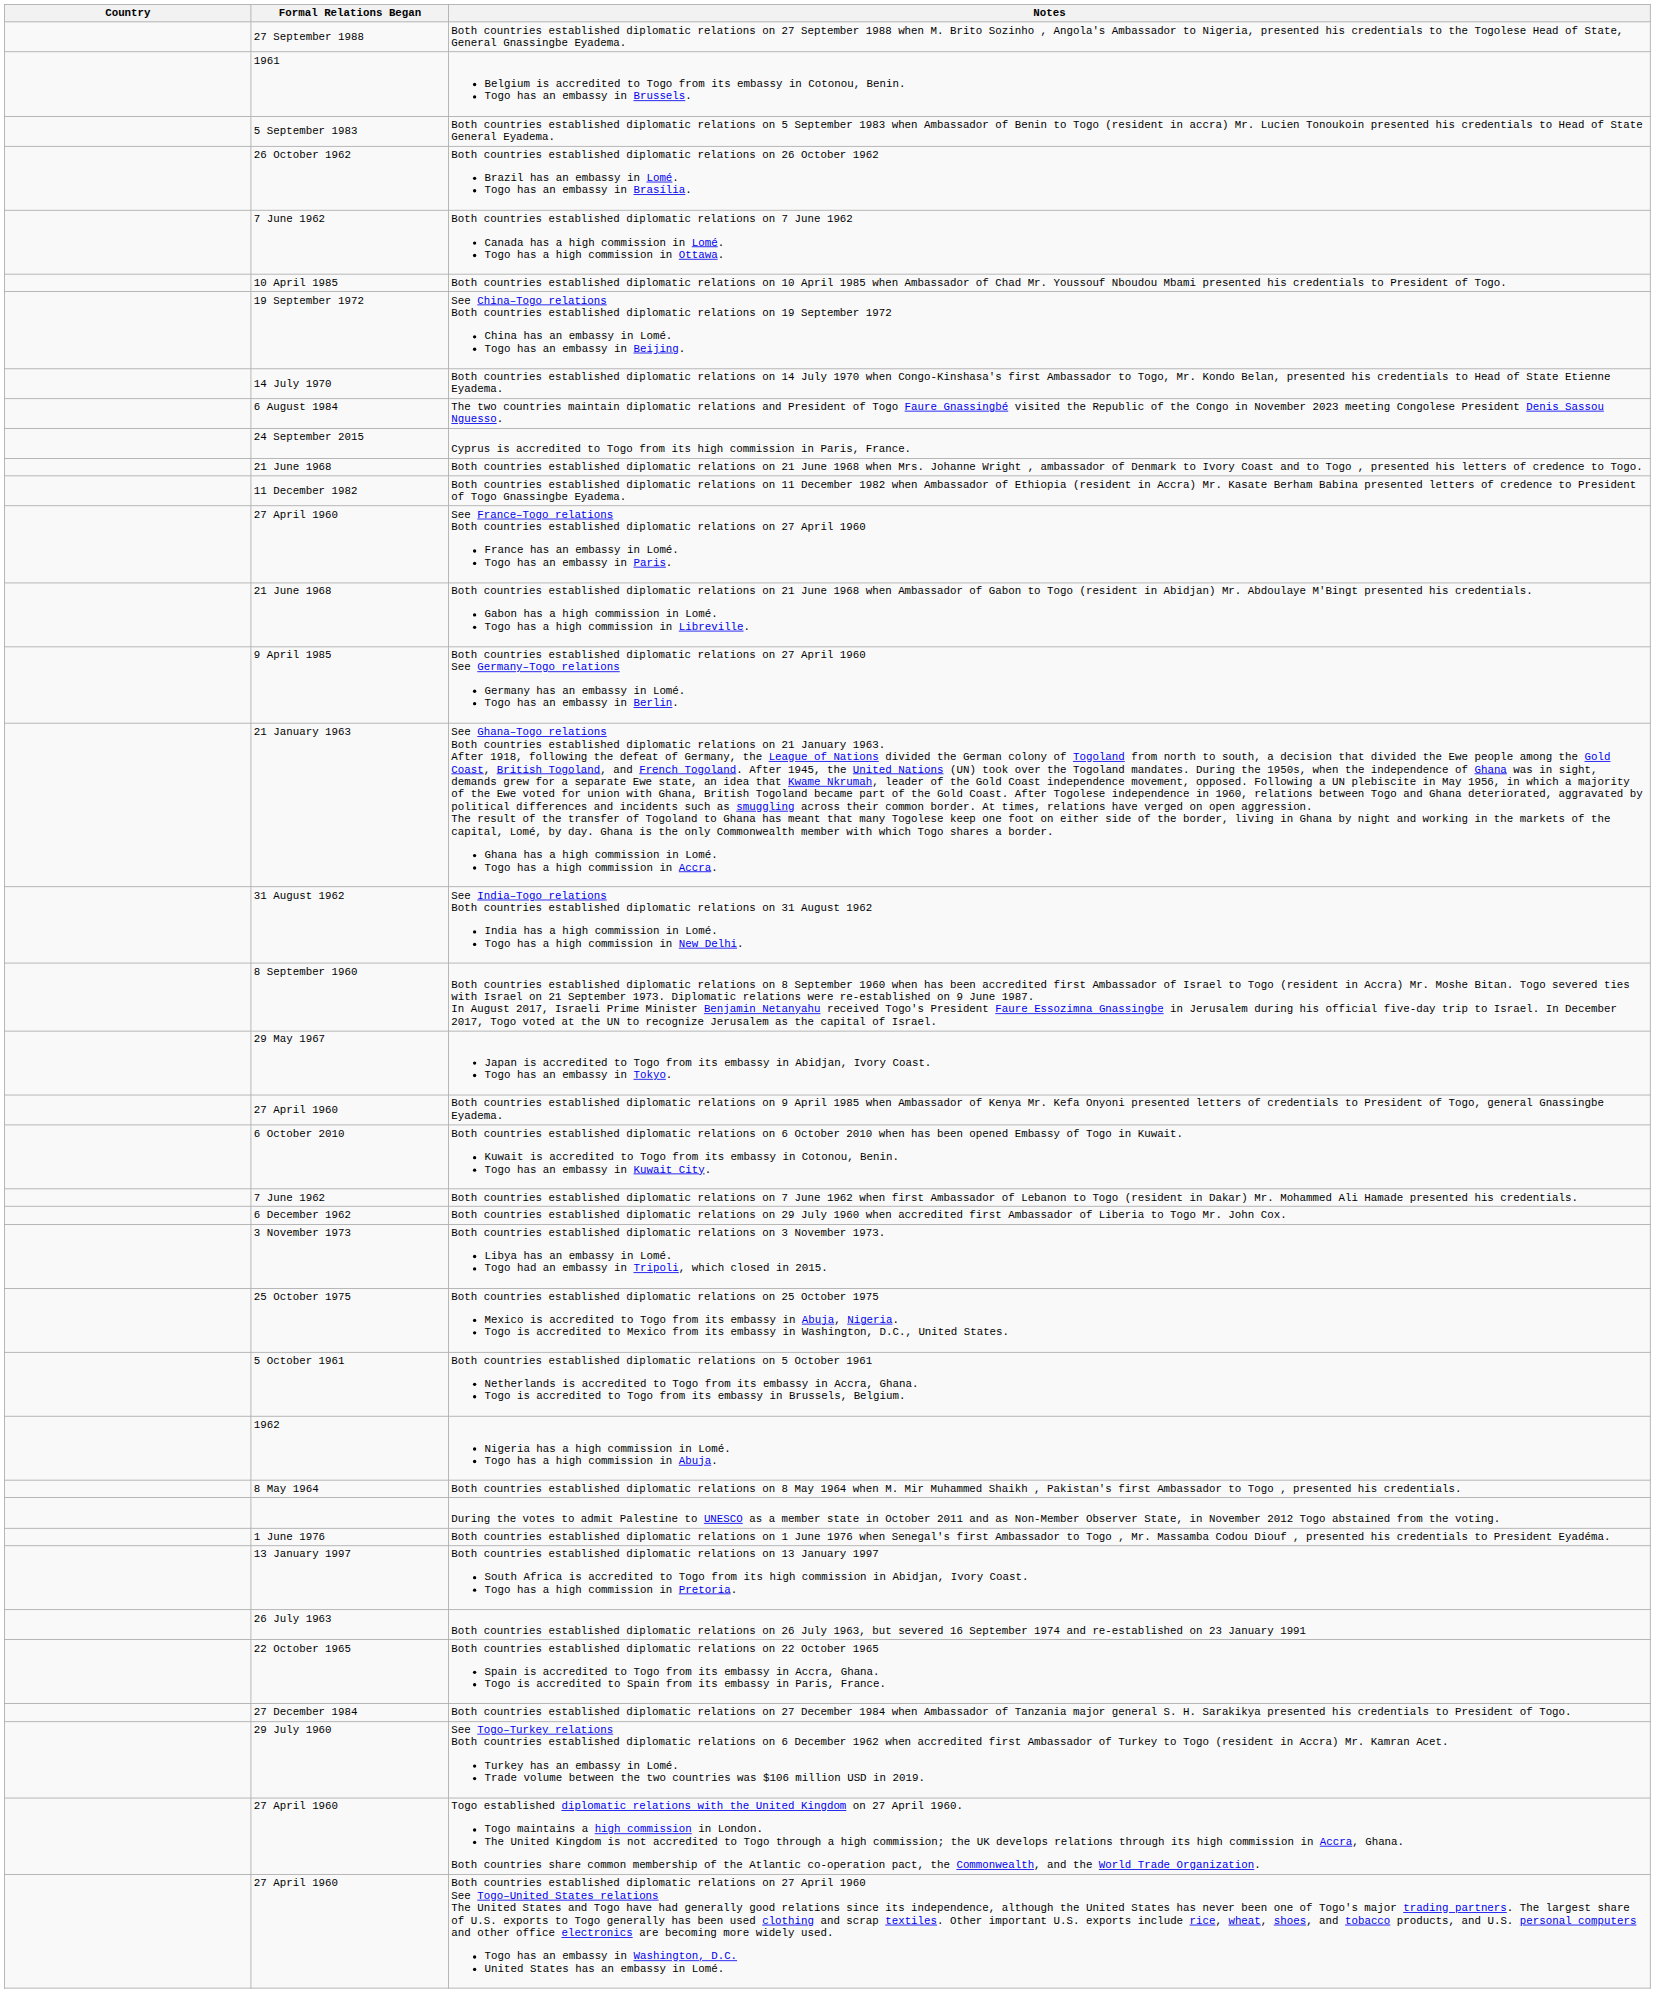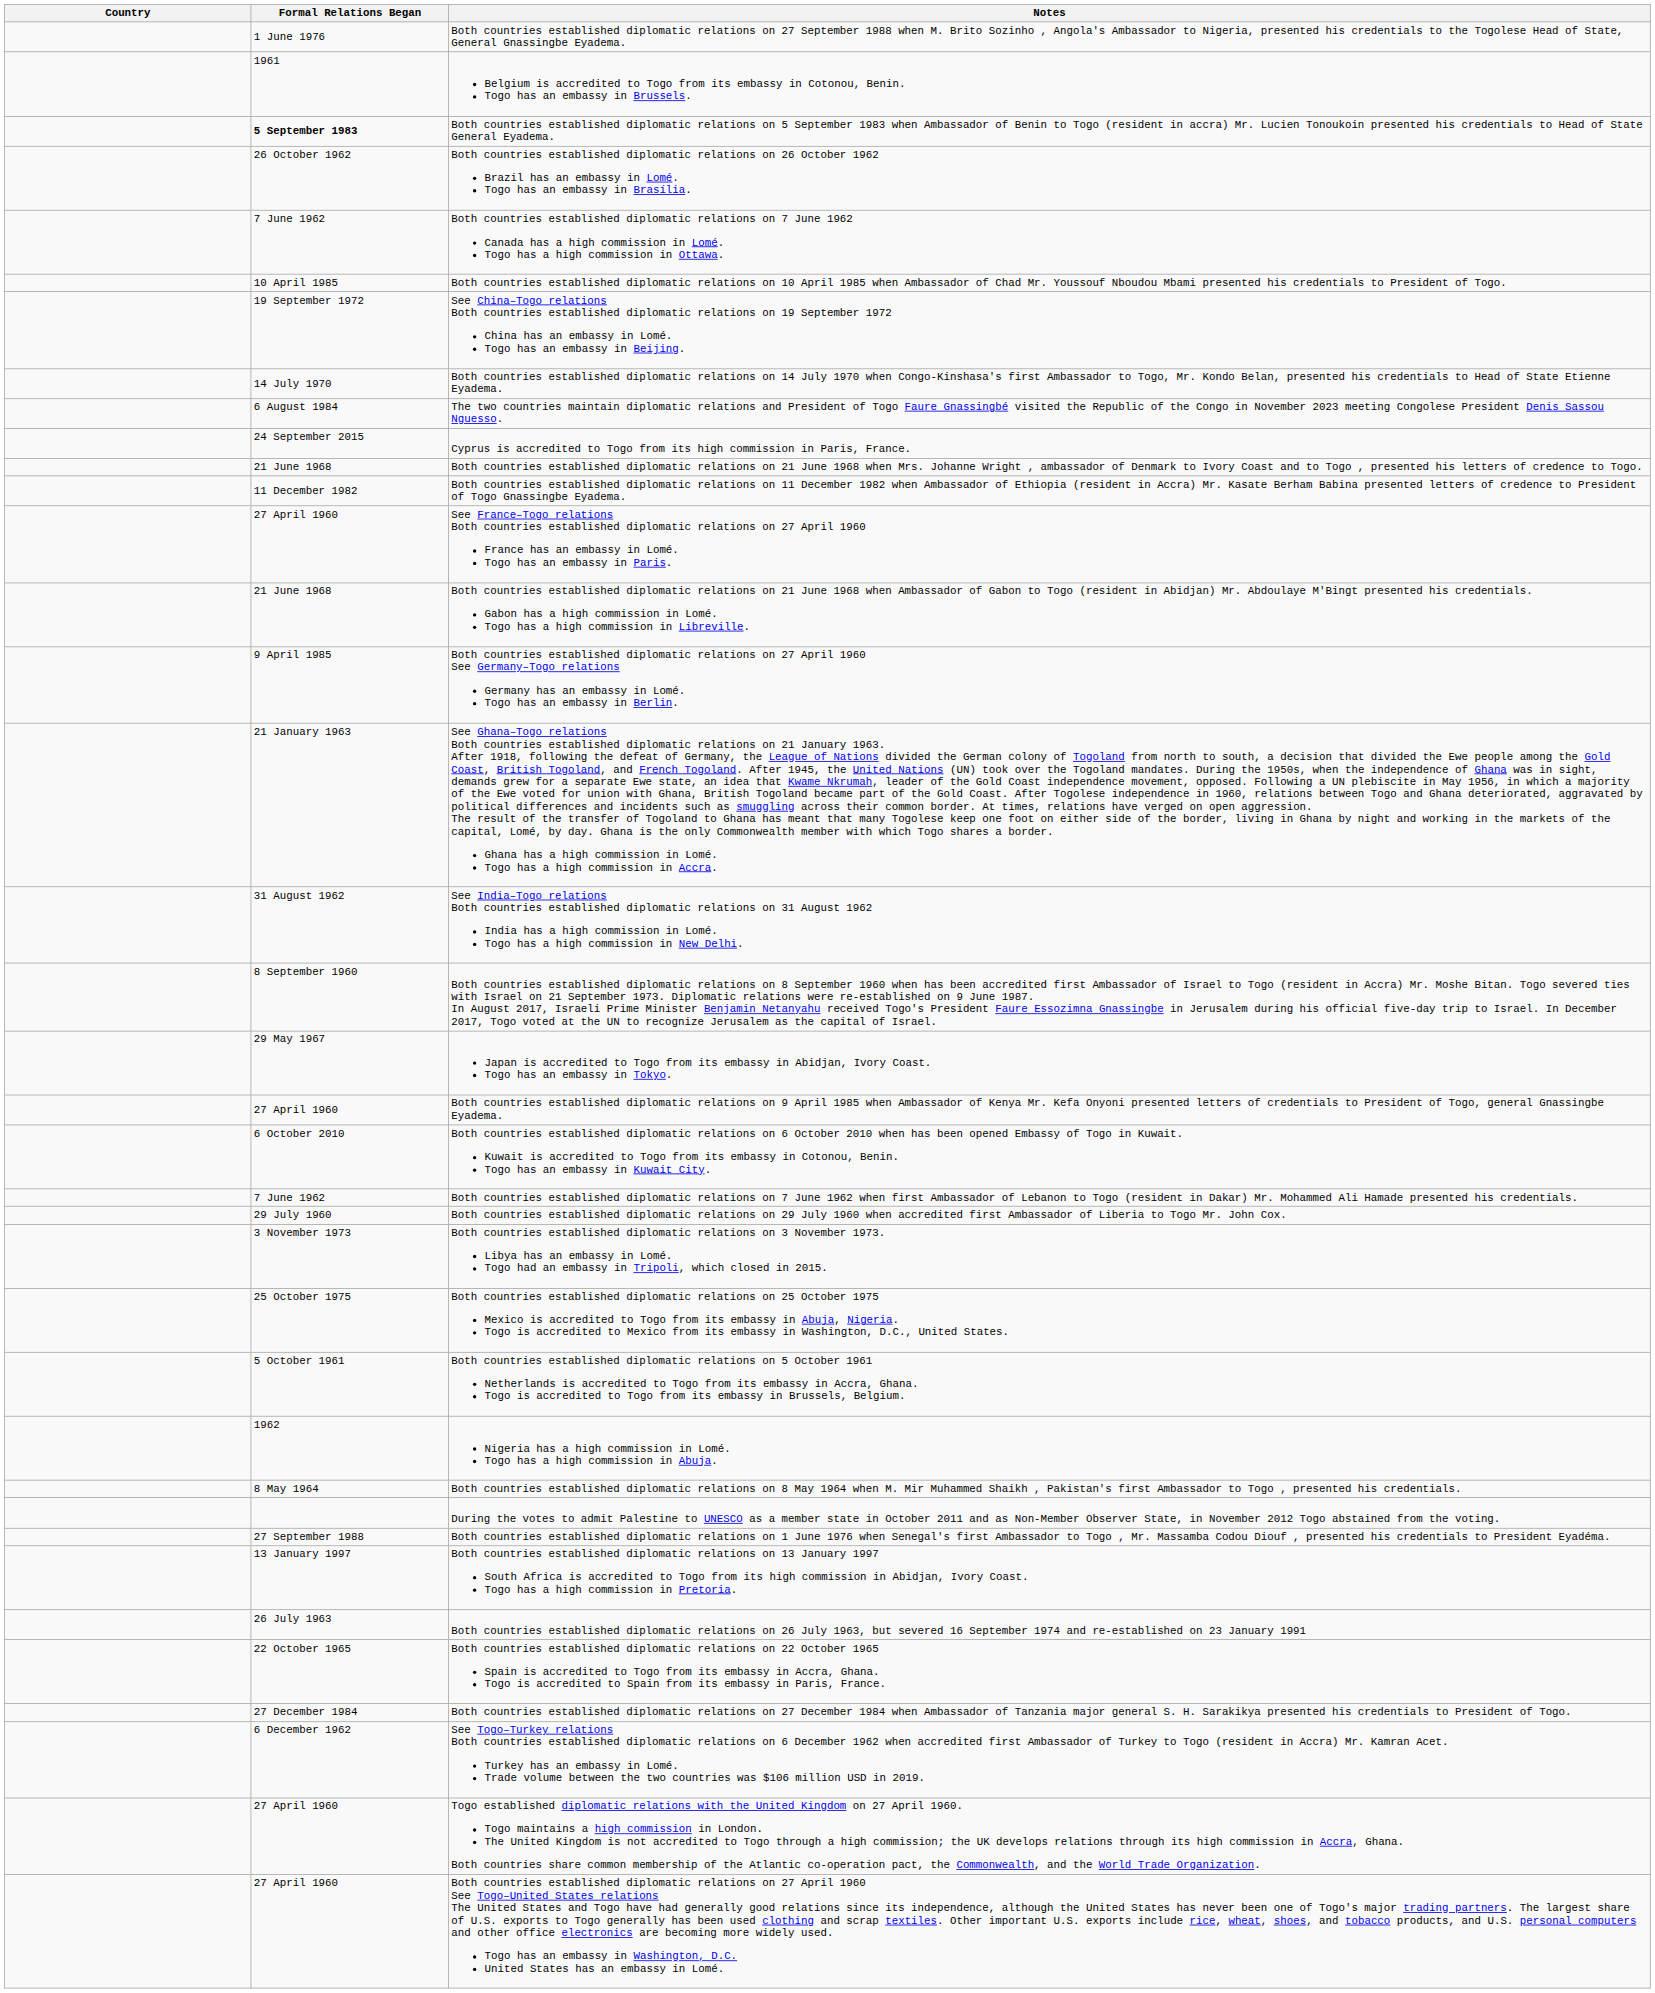row 2 | Formal Relations Began: 27 September 1988 -> 1 June 1976
row 4 | Formal Relations Began: normal -> bold
row 24 | Formal Relations Began: 6 December 1962 -> 29 July 1960
row 31 | Formal Relations Began: 1 June 1976 -> 27 September 1988
row 36 | Formal Relations Began: 29 July 1960 -> 6 December 1962
